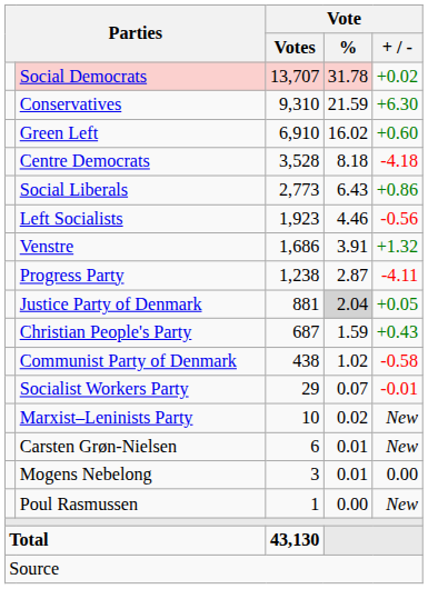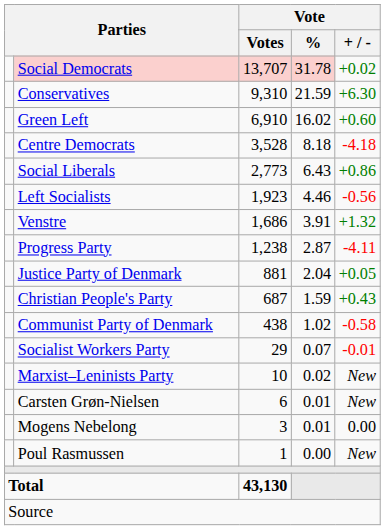Justice Party of Denmark | Vote / %: lightgrey background -> no background
